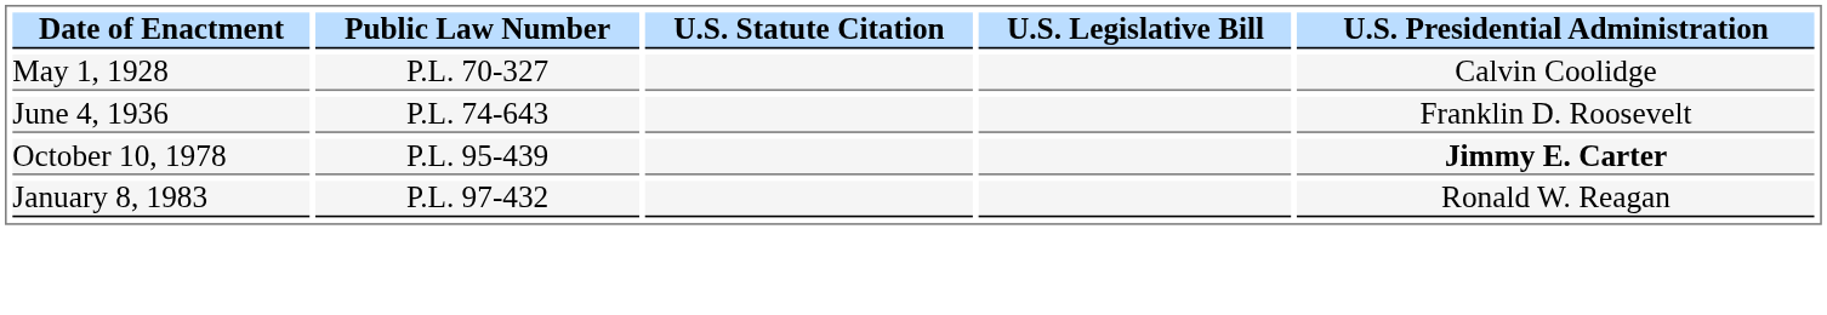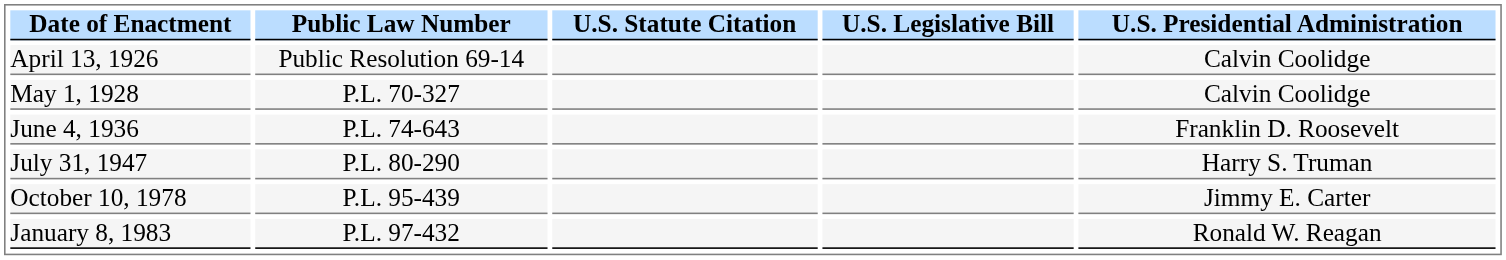+ row: April 13, 1926 | Public Resolution 69-14 | Calvin Coolidge
+ row: July 31, 1947 | P.L. 80-290 | Harry S. Truman
October 10, 1978 | U.S. Presidential Administration: bold -> normal
